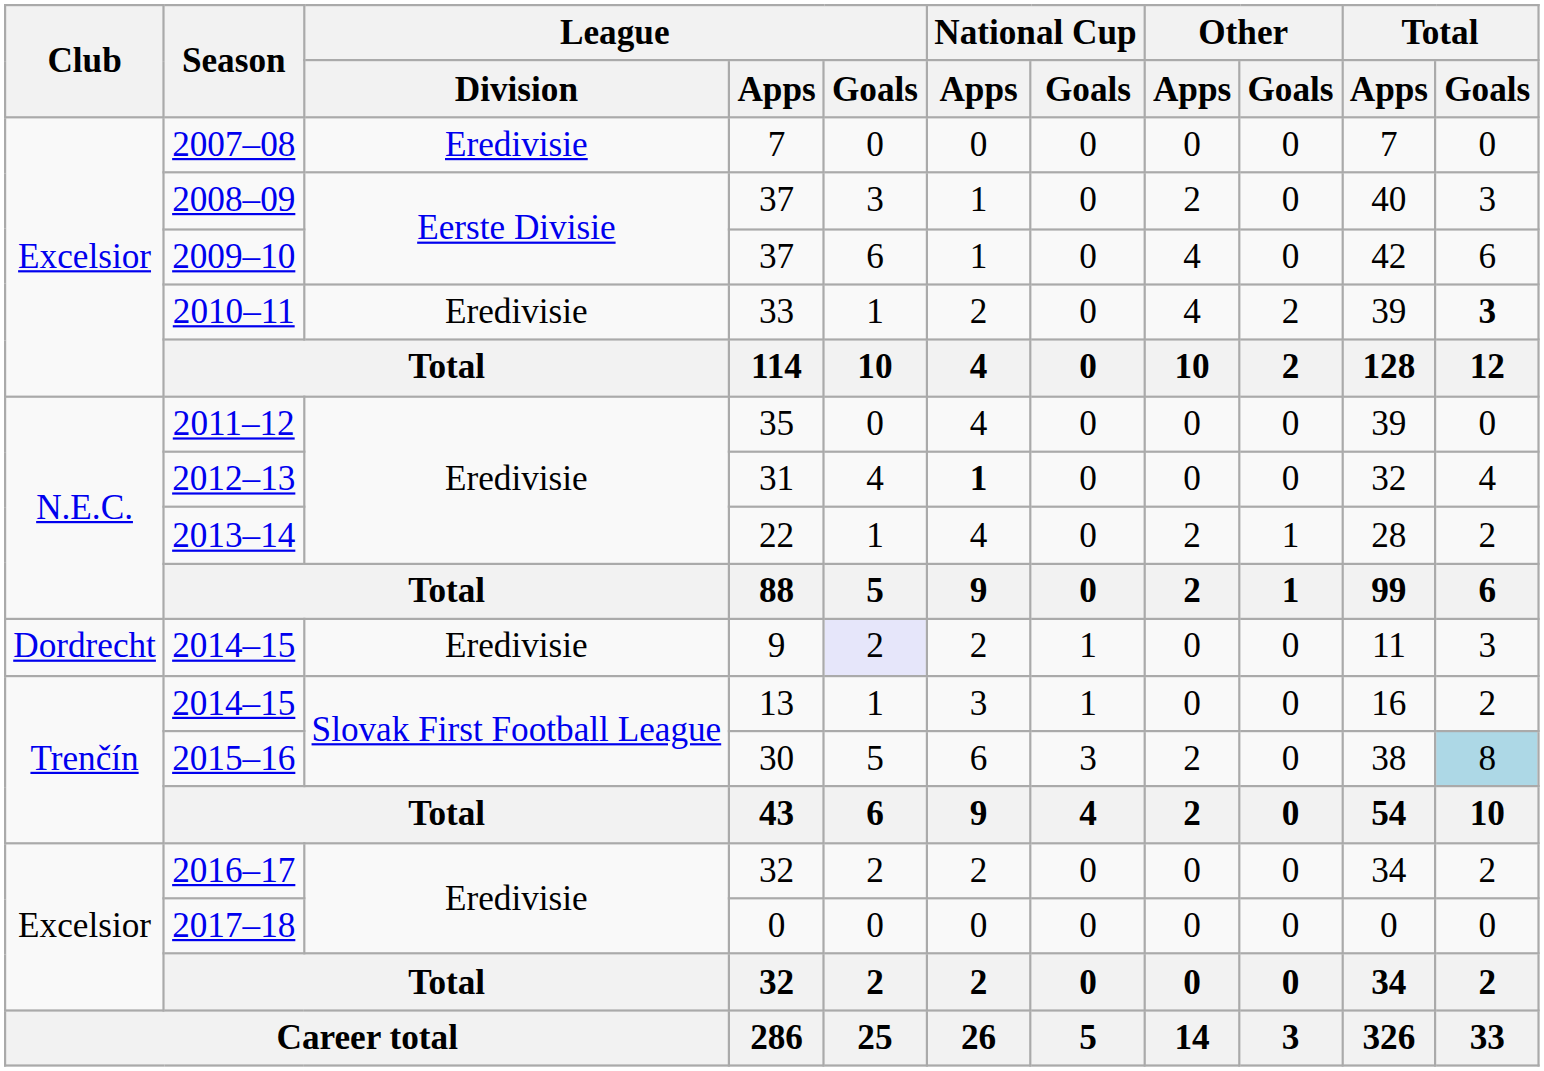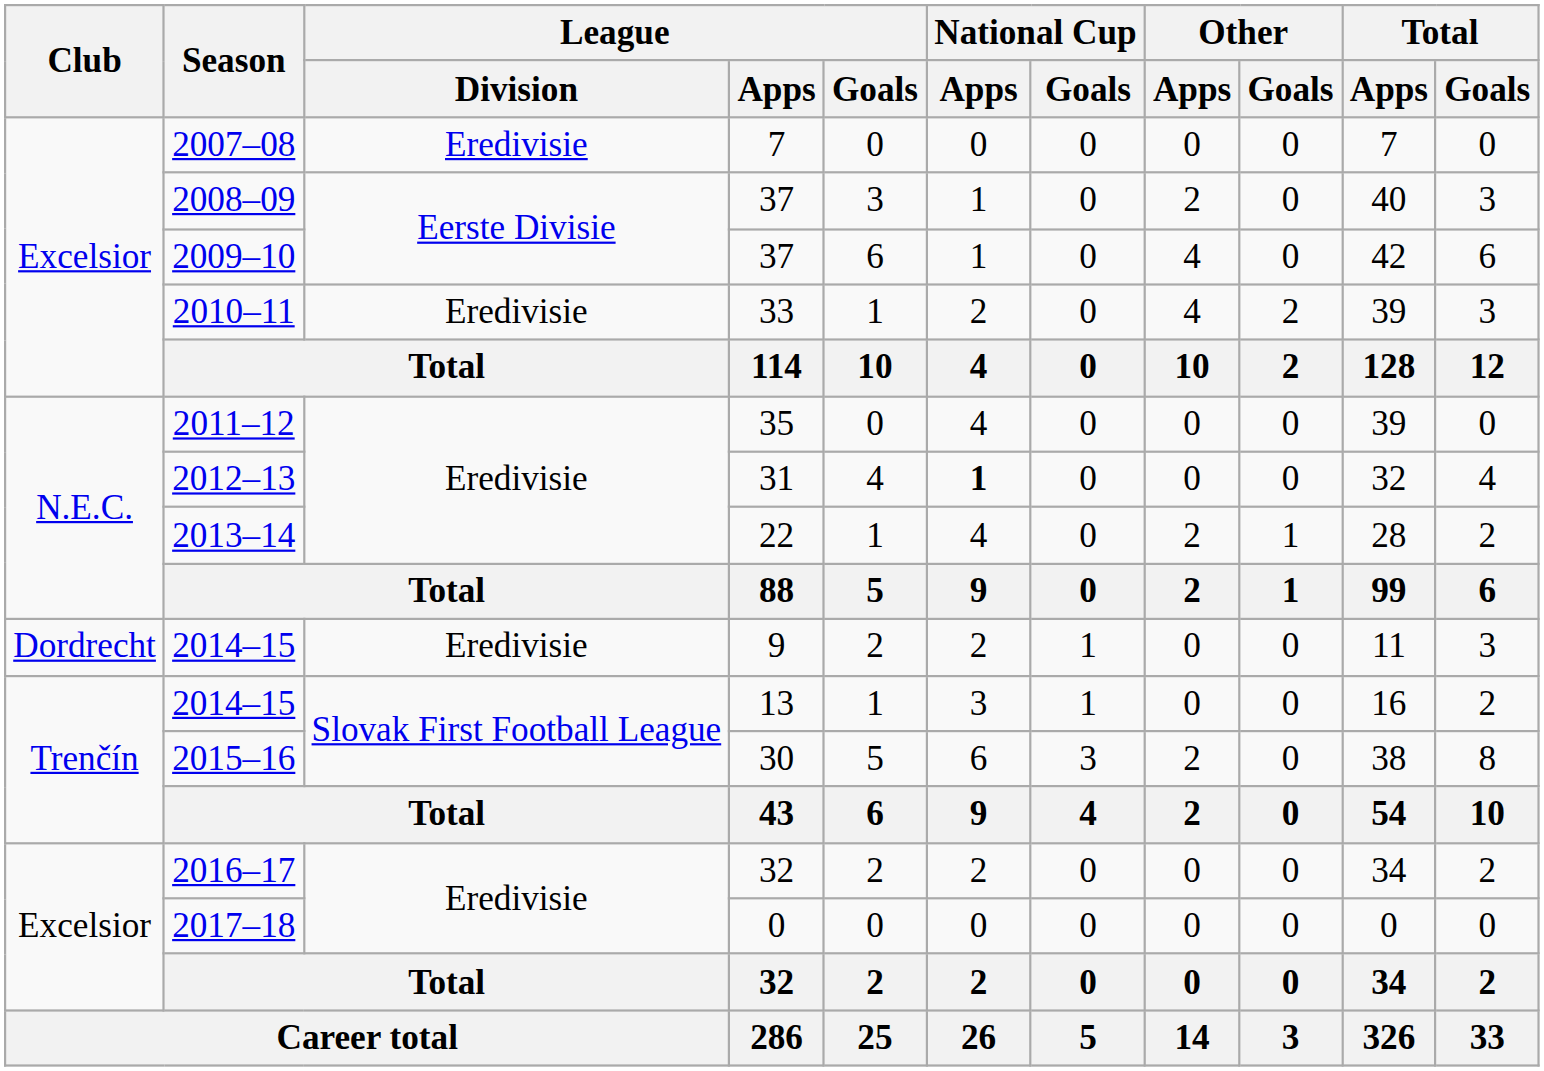2010–11 | Total / Goals: bold -> normal
2014–15 / 9 | League / Goals: lavender background -> no background
2015–16 | Total / Goals: lightblue background -> no background
